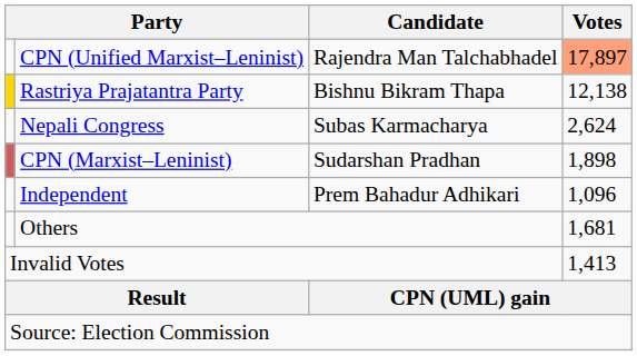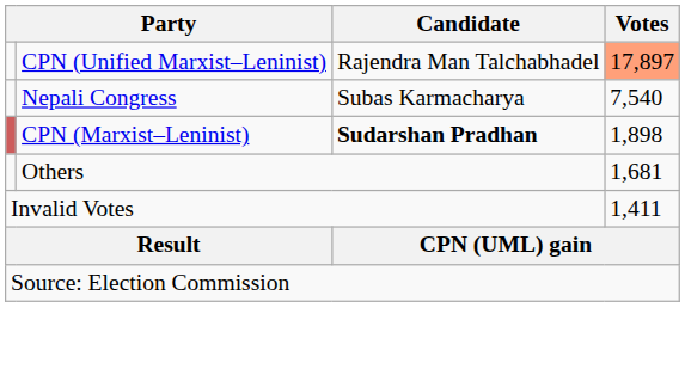- row: Rastriya Prajatantra Party | Bishnu Bikram Thapa | 12,138
Nepali Congress | Votes: 2,624 -> 7,540
CPN (Marxist–Leninist) | Candidate: normal -> bold
- row: Independent | Prem Bahadur Adhikari | 1,096
Invalid Votes | Votes: 1,413 -> 1,411
